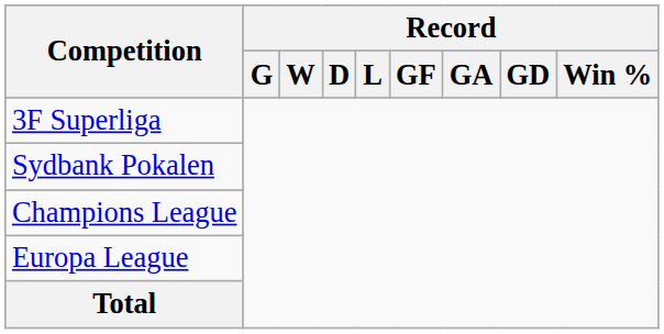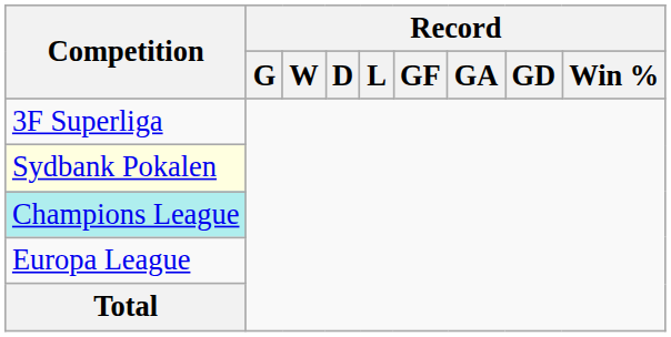Sydbank Pokalen | Competition: no background -> lightyellow background
Champions League | Competition: no background -> paleturquoise background
